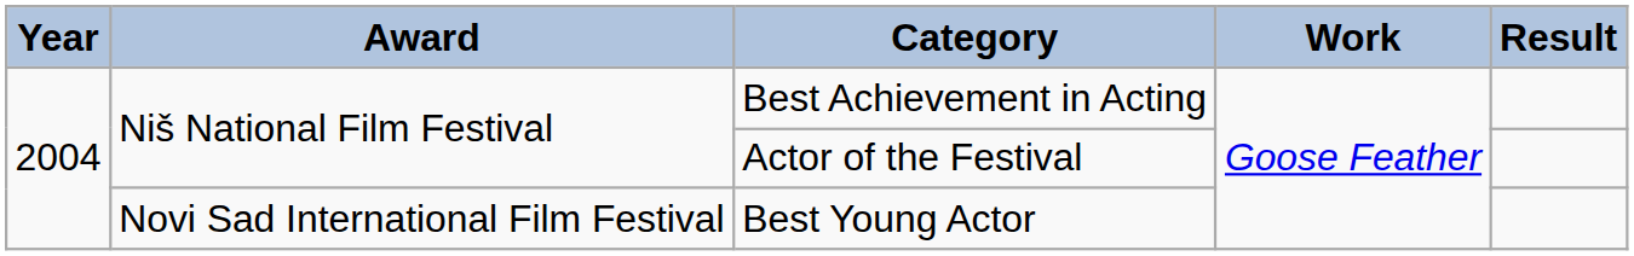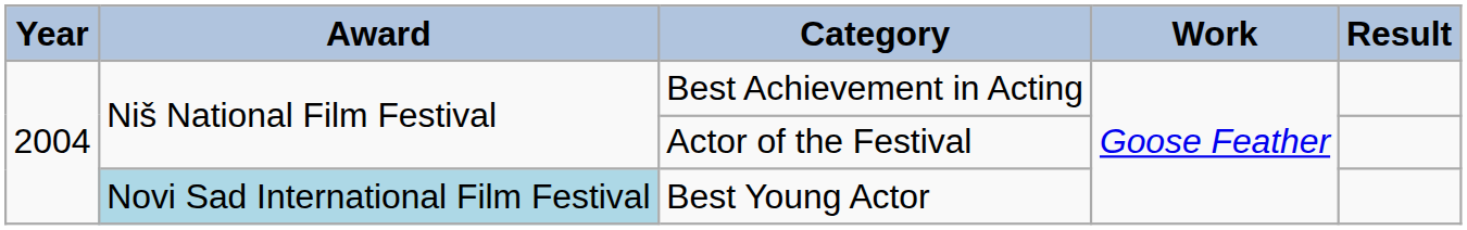Best Young Actor | Award: no background -> lightblue background
